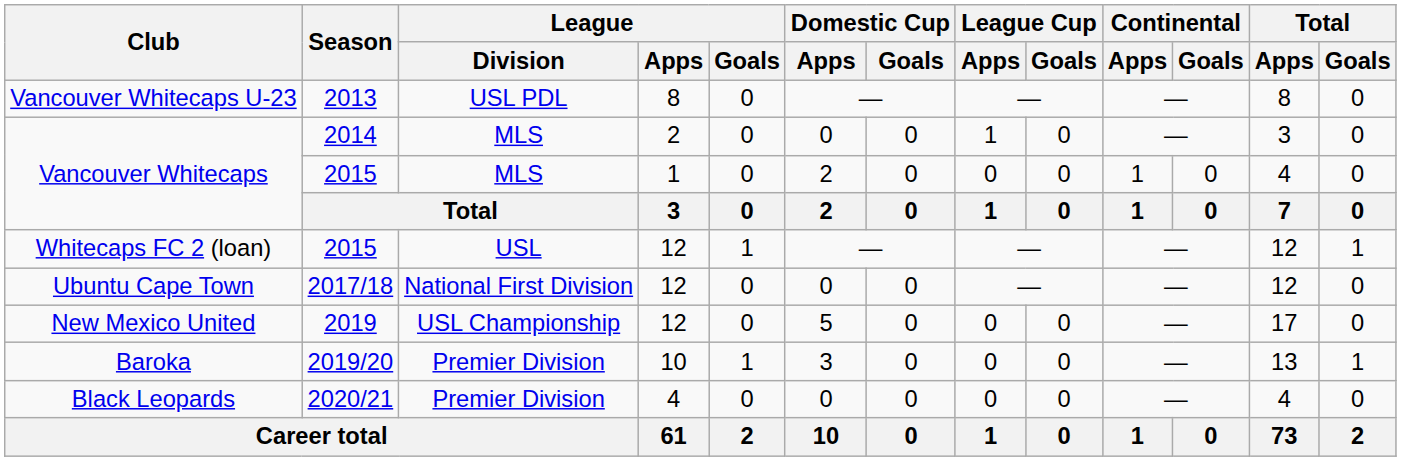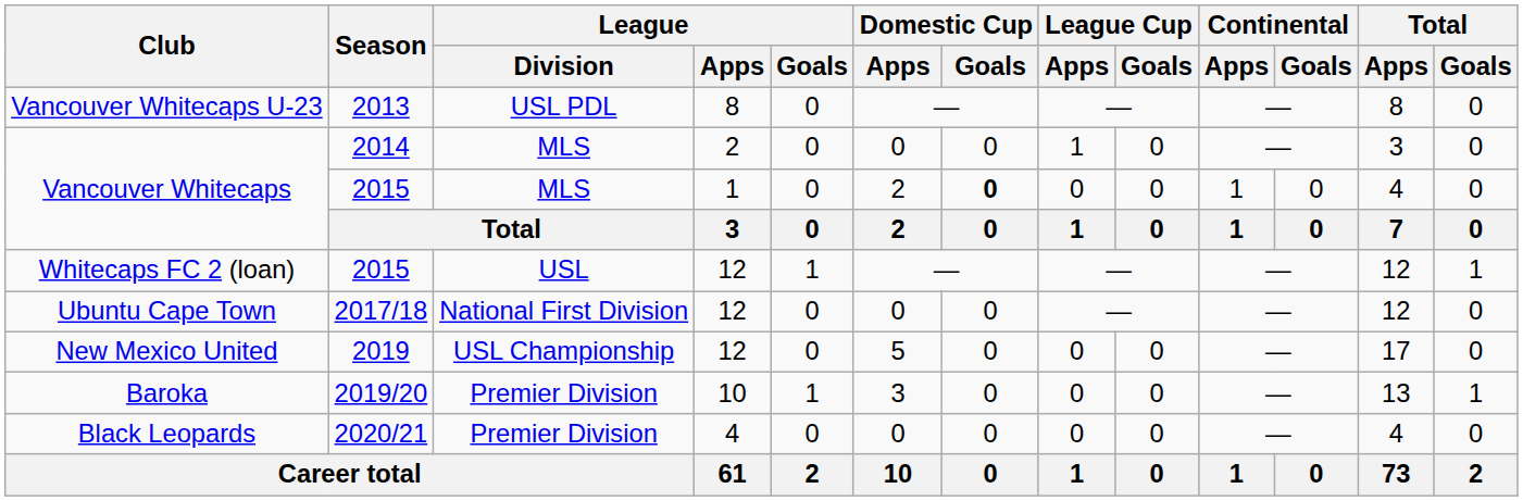Vancouver Whitecaps / 2015 | Domestic Cup / Goals: normal -> bold
